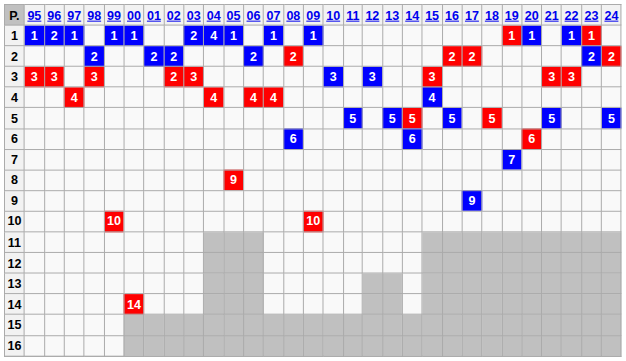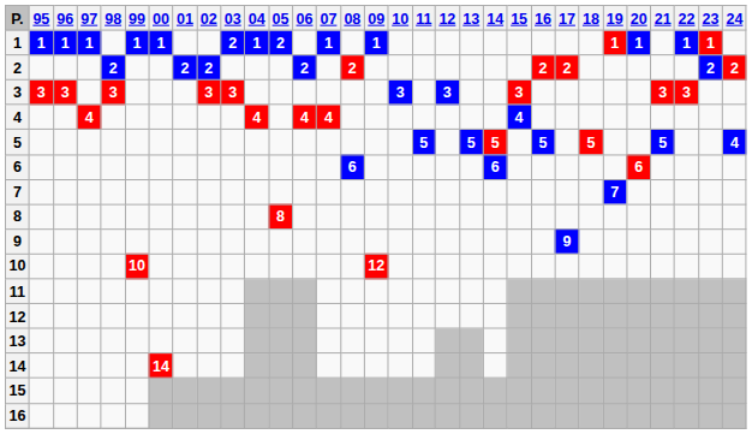row 2 | 96: 2 -> 1
row 2 | 04: 4 -> 1
row 2 | 05: 1 -> 2
row 4 | 02: 2 -> 3
row 6 | 24: 5 -> 4
row 9 | 05: 9 -> 8
row 11 | 09: 10 -> 12
